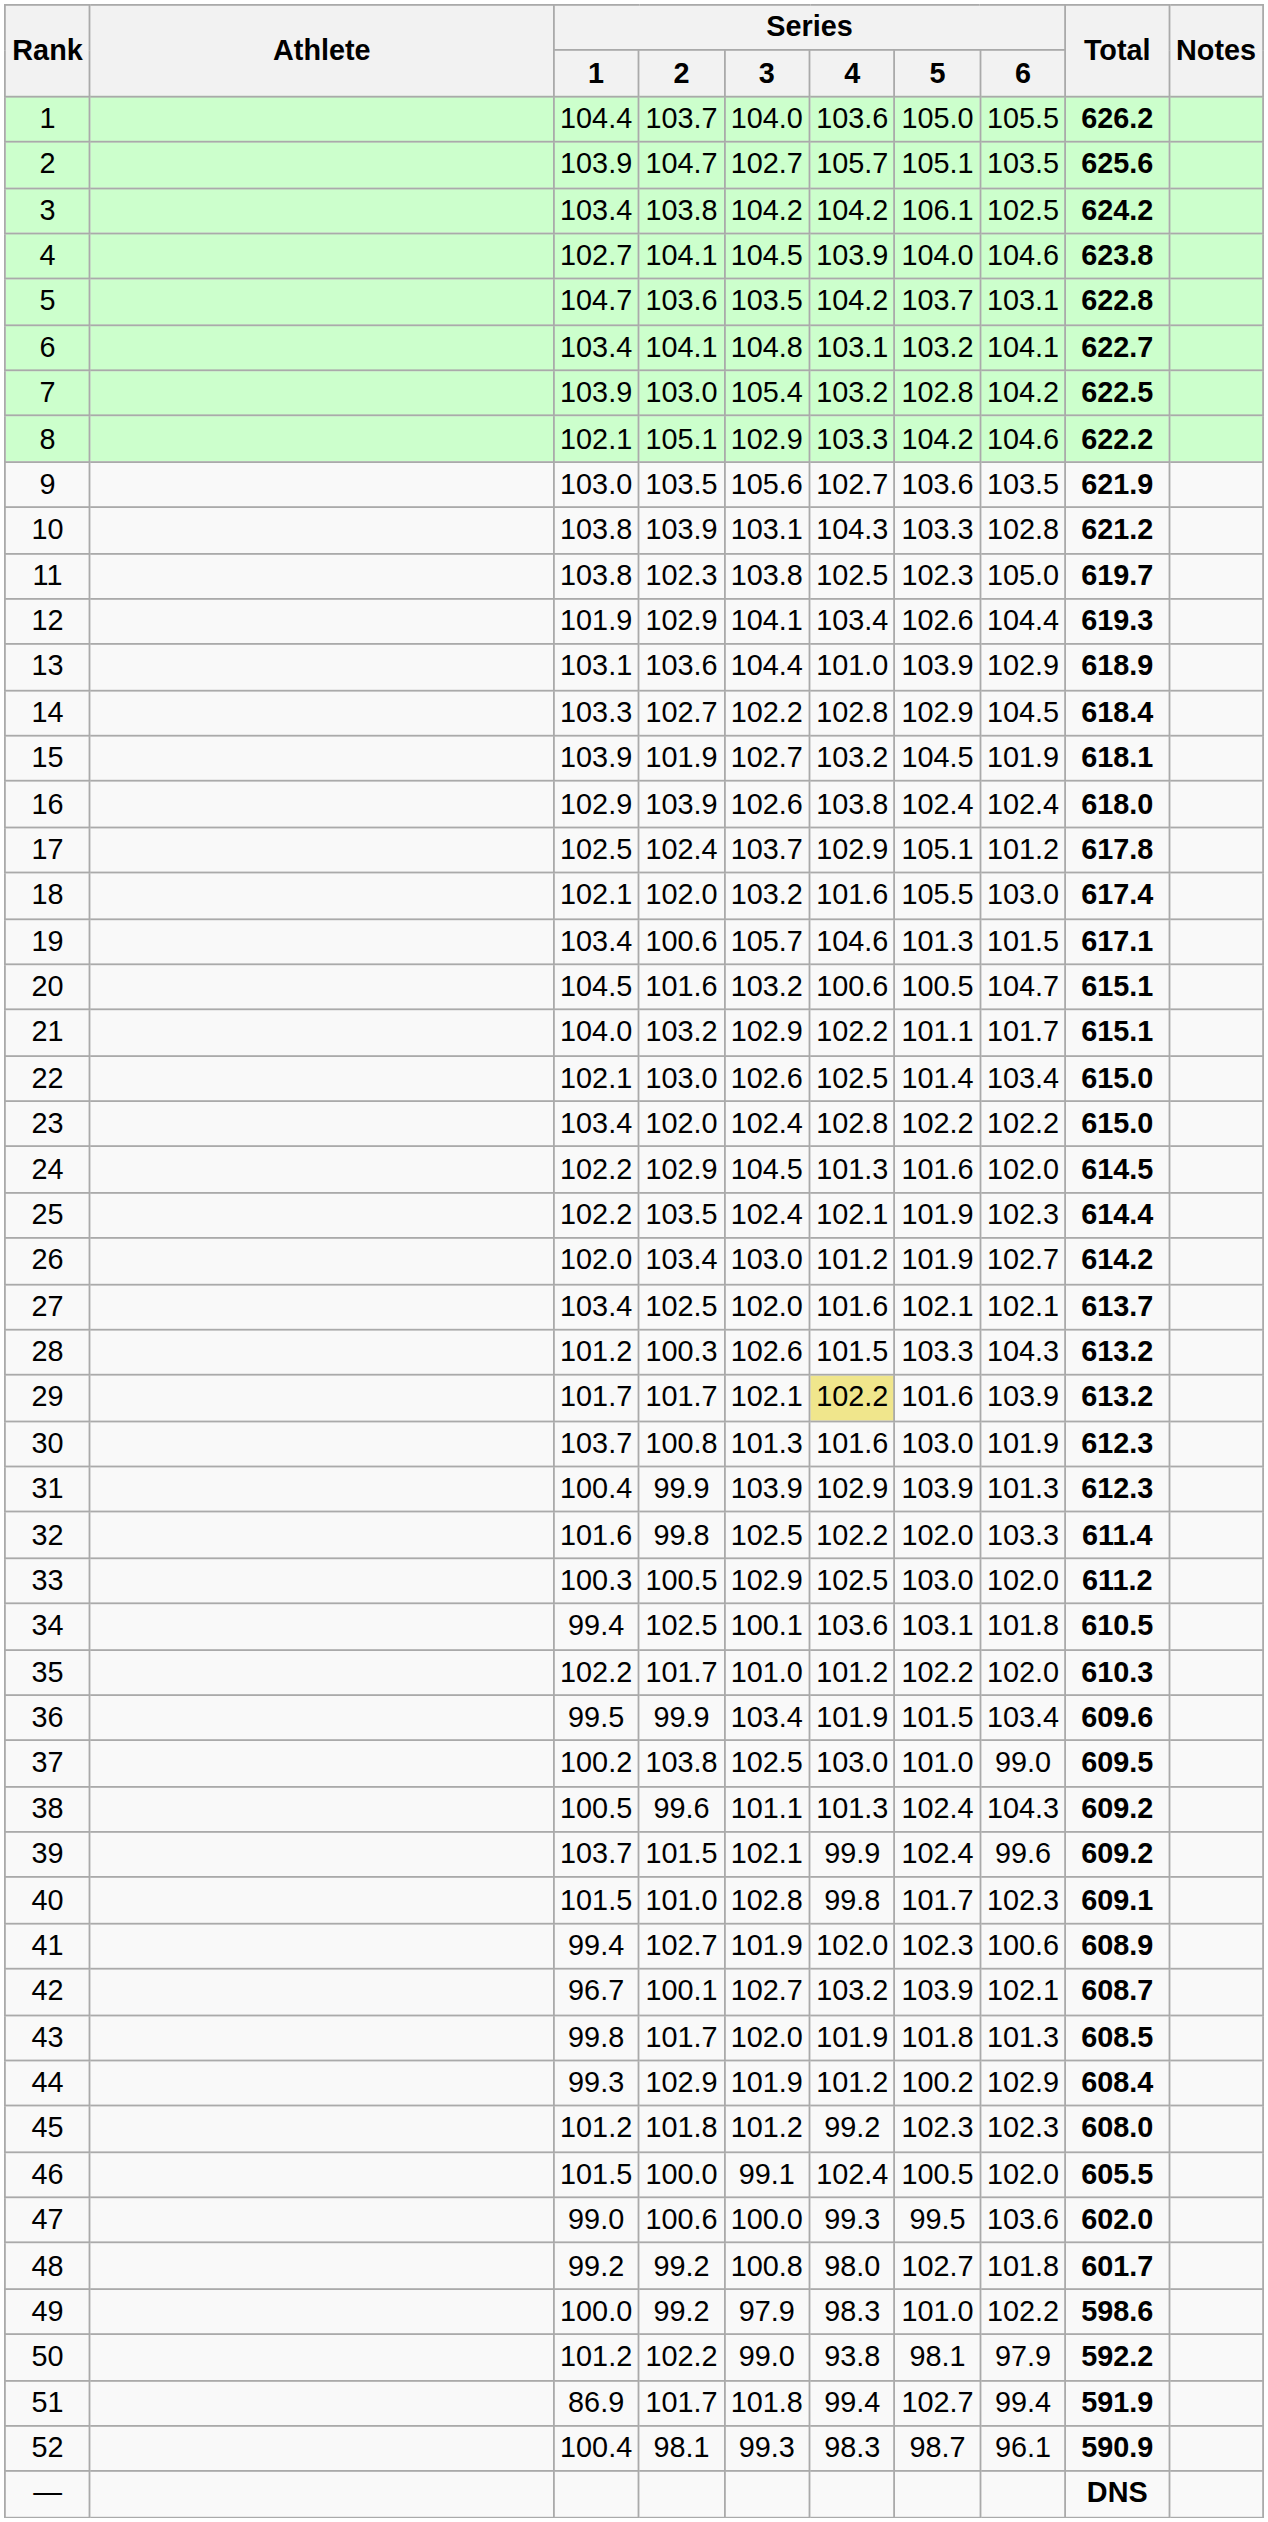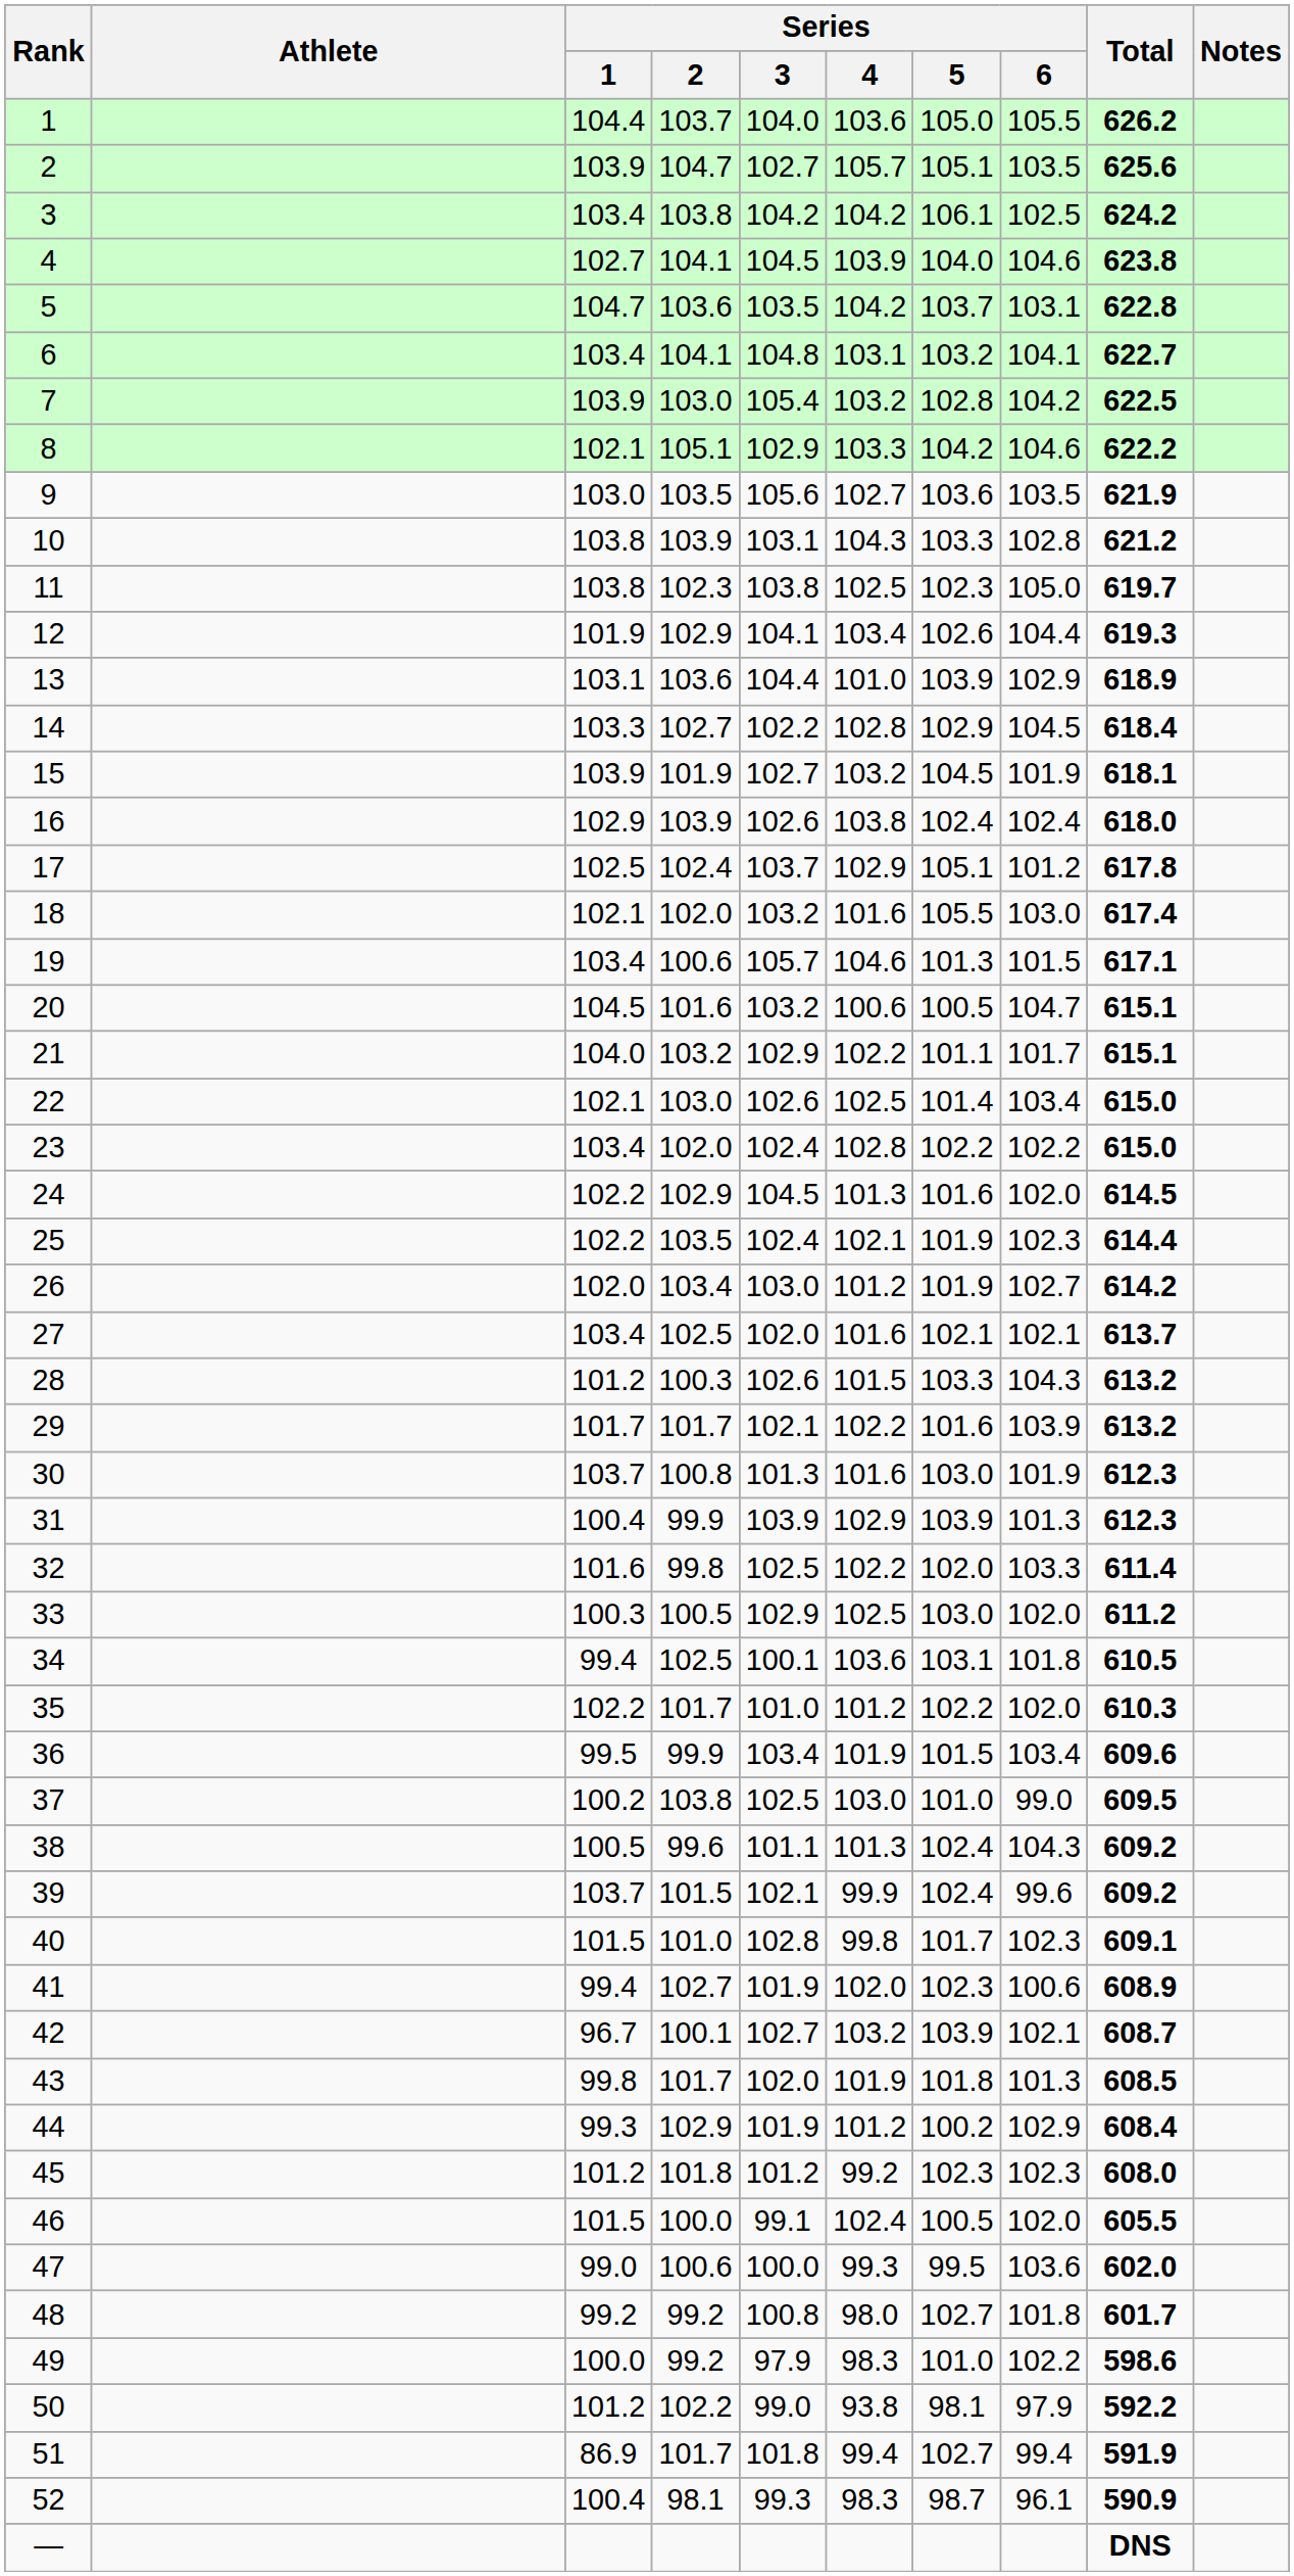29 | Series / 4: khaki background -> no background
